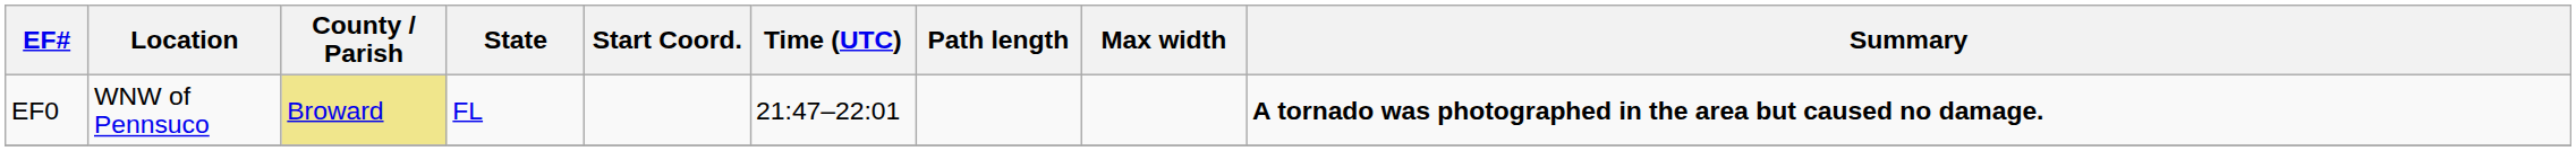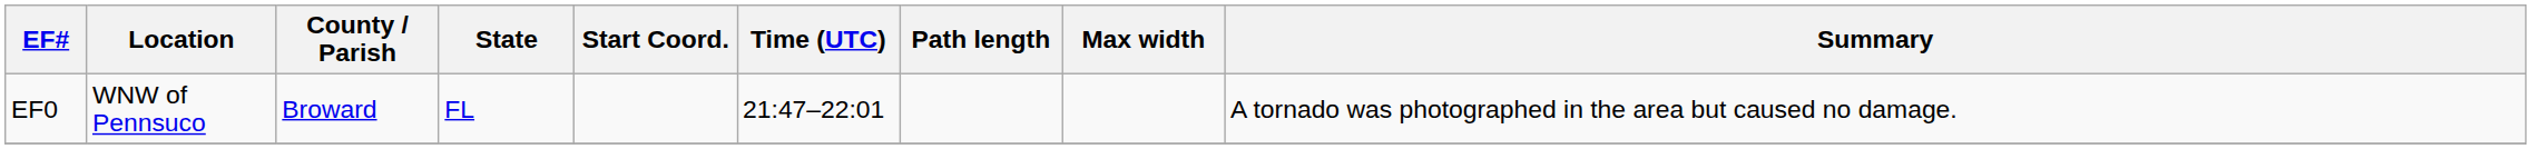EF0 | County / Parish: khaki background -> no background
EF0 | Summary: bold -> normal
